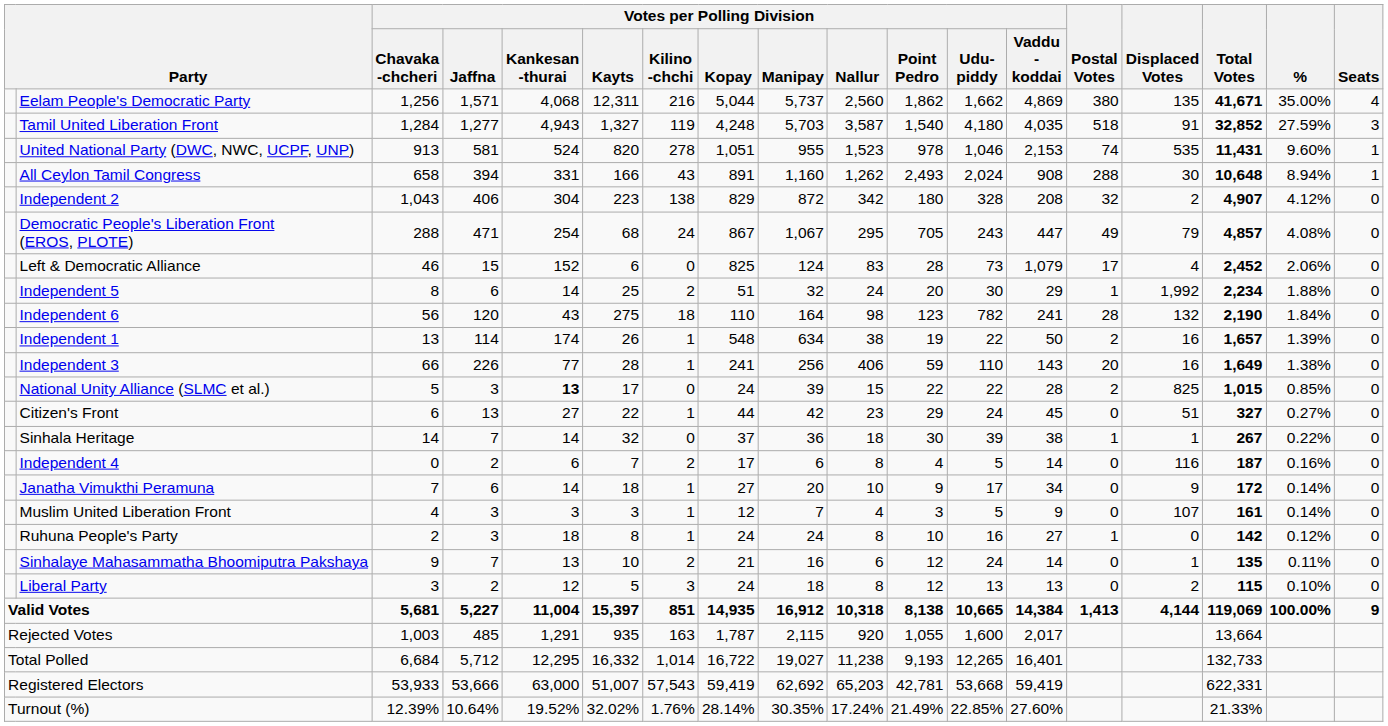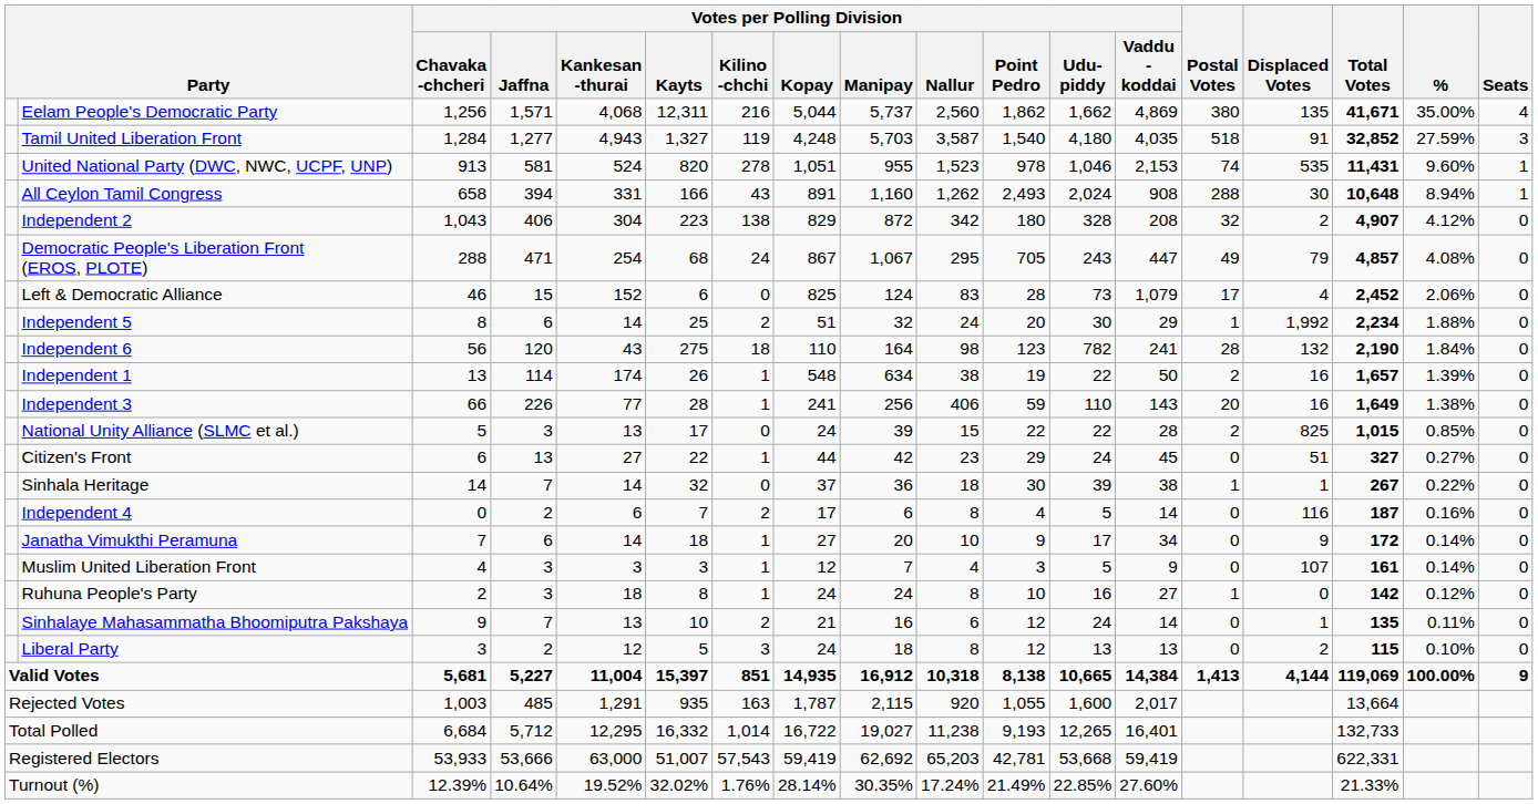National Unity Alliance (SLMC et al.) | Votes per Polling Division / Kankesan -thurai: bold -> normal
